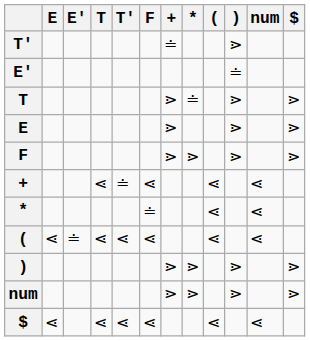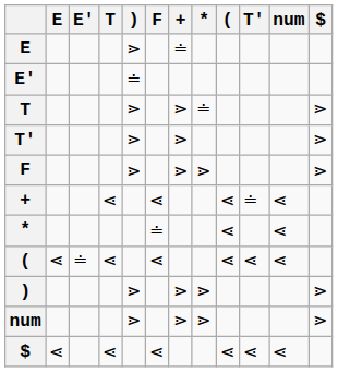columns swapped: T' <-> )
row 2 | column 1: T' -> E
row 5 | column 1: E -> T'
